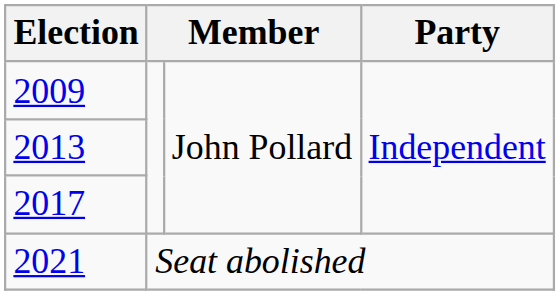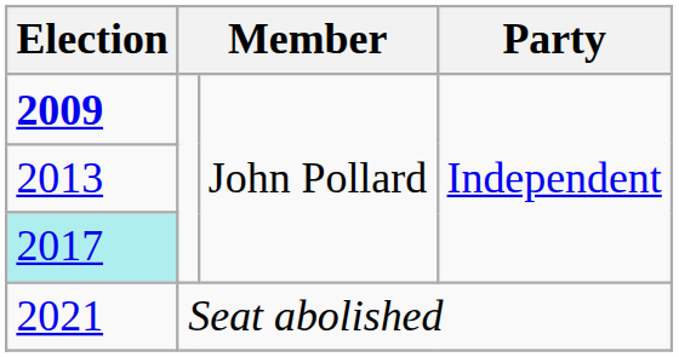2009 | Election: normal -> bold
2017 | Election: no background -> paleturquoise background
